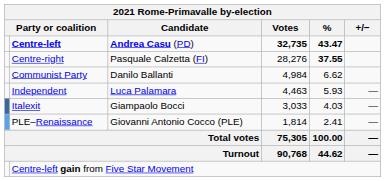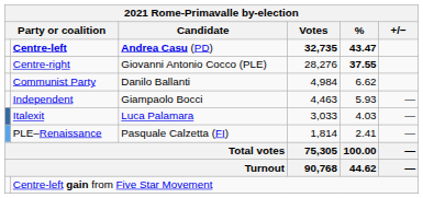Centre-right | Candidate: Pasquale Calzetta (FI) -> Giovanni Antonio Cocco (PLE)
Independent | Candidate: Luca Palamara -> Giampaolo Bocci
Italexit | Candidate: Giampaolo Bocci -> Luca Palamara
PLE–Renaissance | Candidate: Giovanni Antonio Cocco (PLE) -> Pasquale Calzetta (FI)
